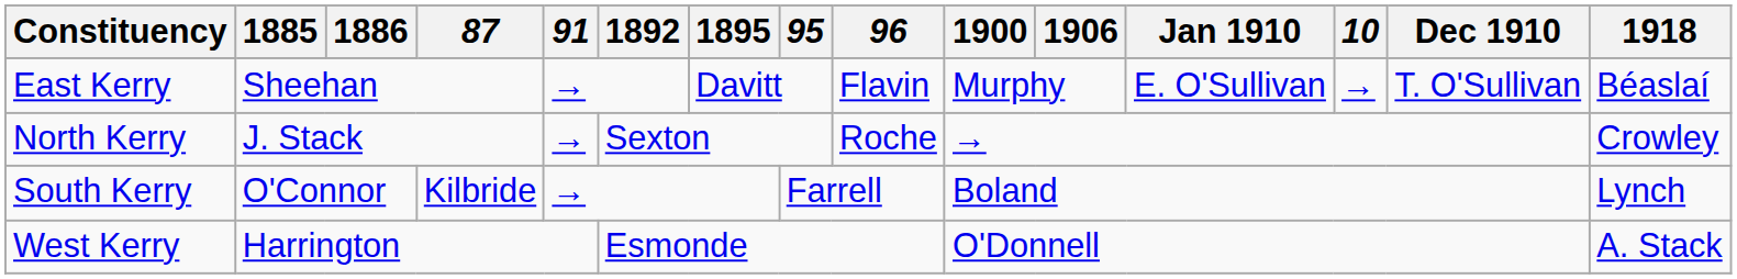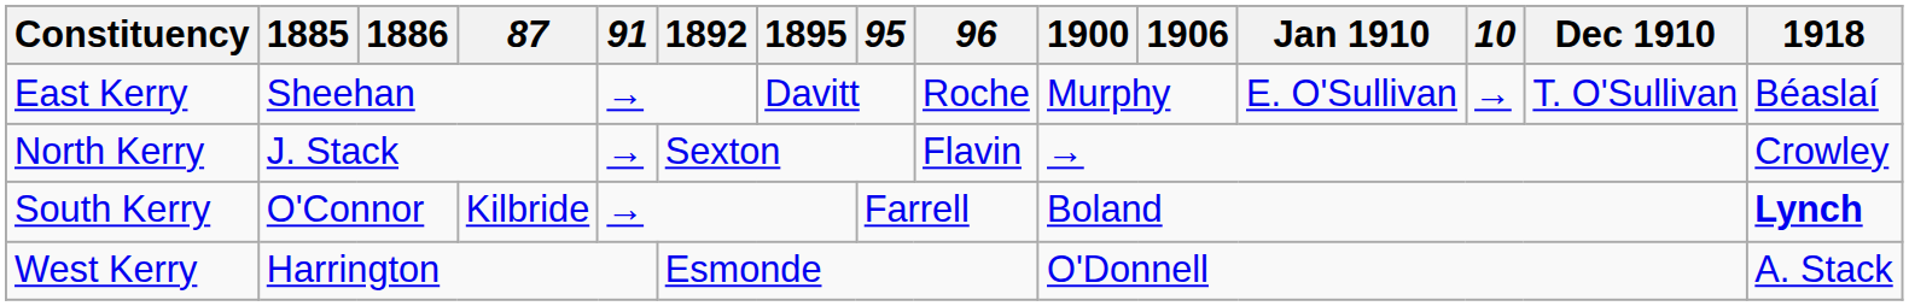East Kerry | 96: Flavin -> Roche
North Kerry | 96: Roche -> Flavin
South Kerry | 1918: normal -> bold
